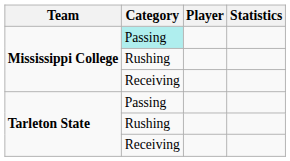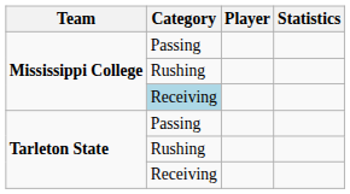Mississippi College / Passing | Category: paleturquoise background -> no background
Mississippi College / Receiving | Category: no background -> lightblue background
